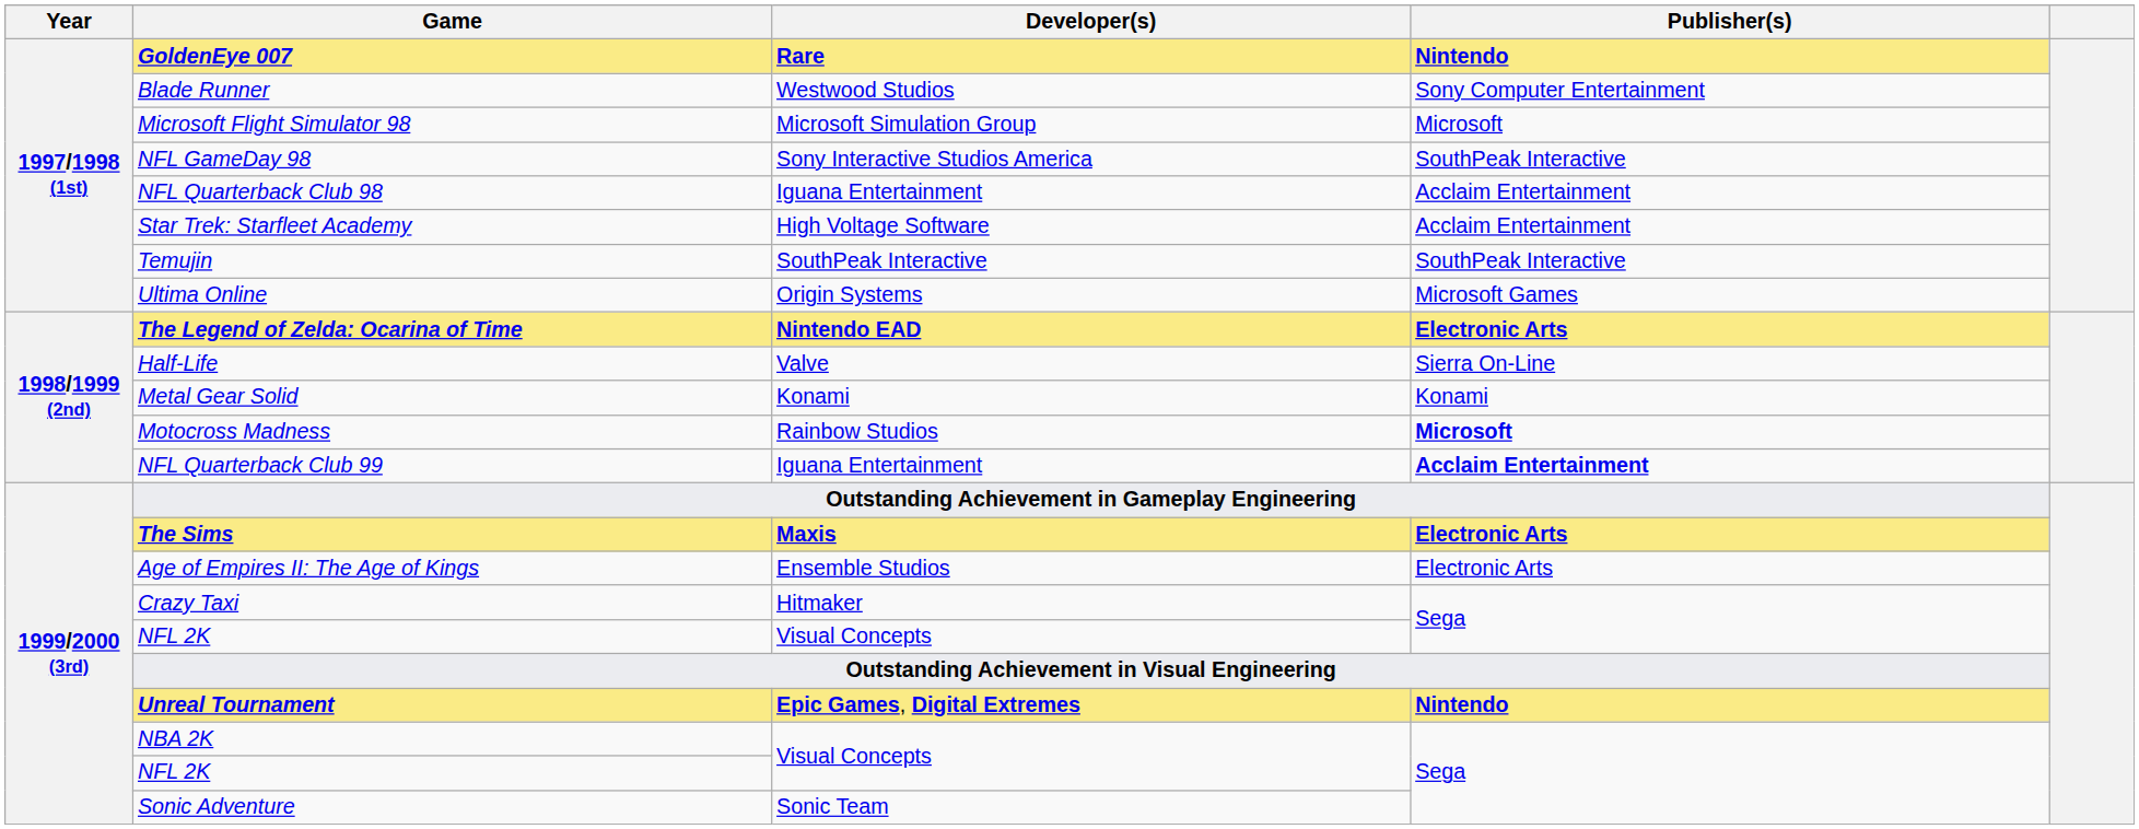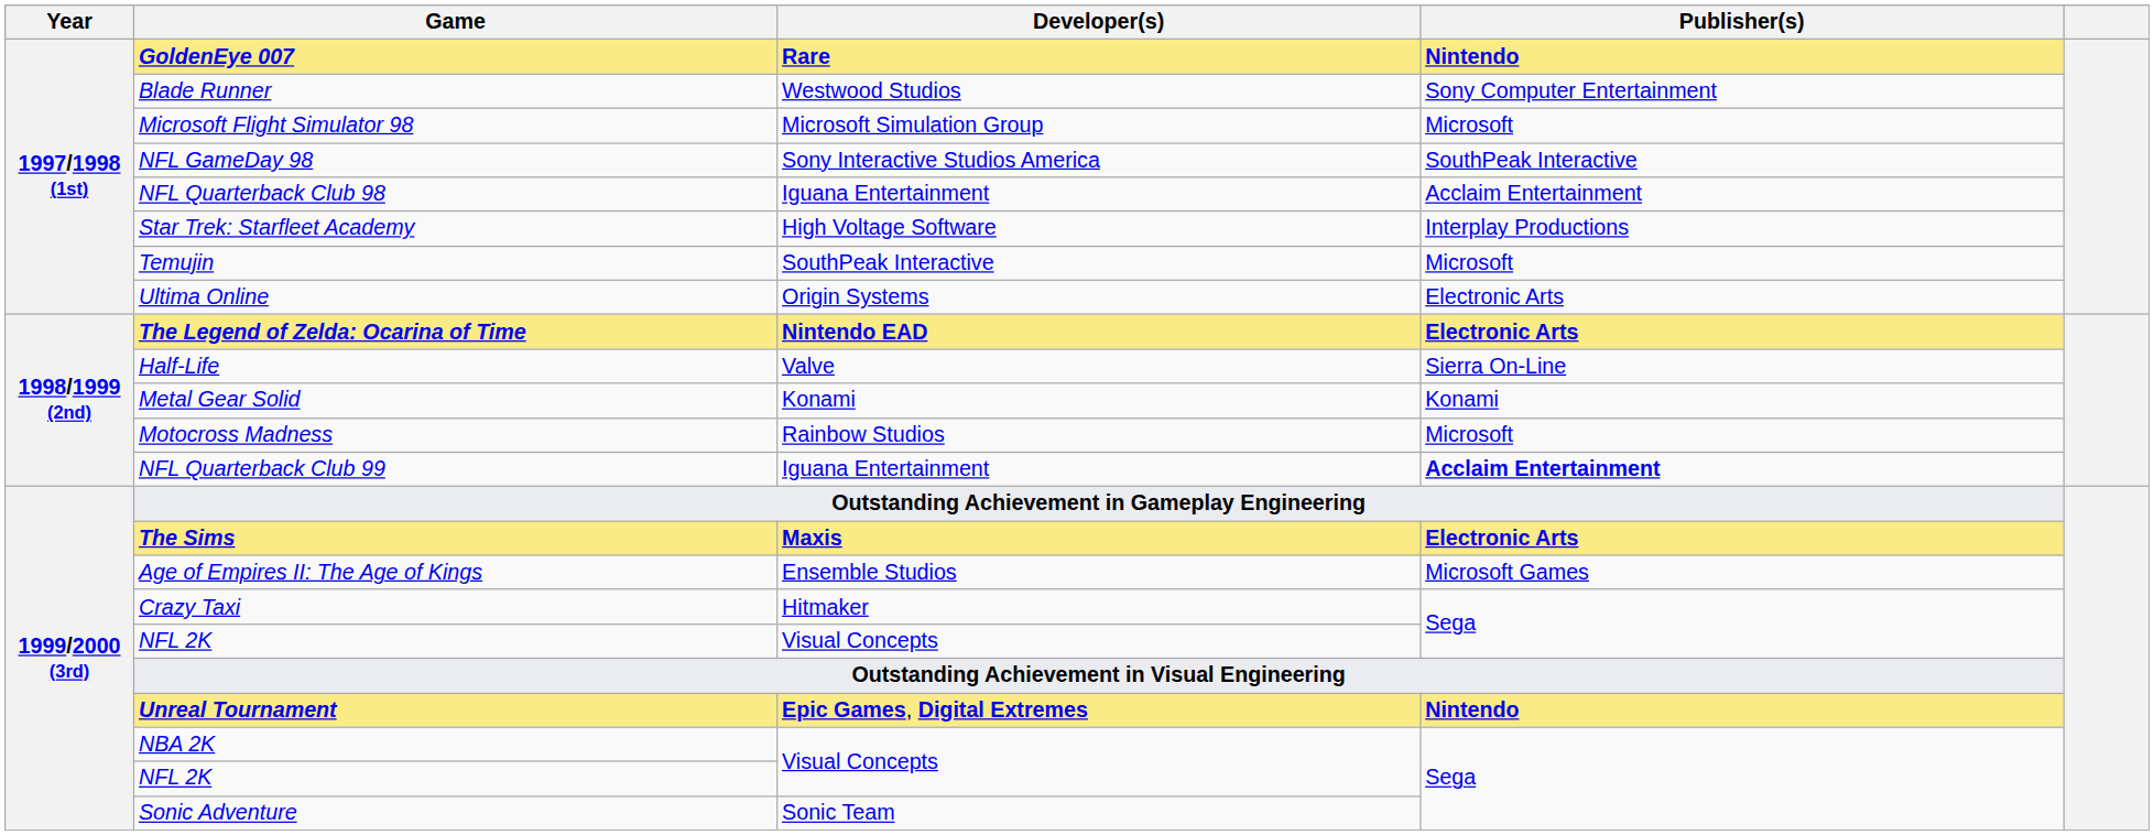Star Trek: Starfleet Academy | Publisher(s): Acclaim Entertainment -> Interplay Productions
Temujin | Publisher(s): SouthPeak Interactive -> Microsoft
Ultima Online | Publisher(s): Microsoft Games -> Electronic Arts
Motocross Madness | Publisher(s): bold -> normal
Age of Empires II: The Age of Kings | Publisher(s): Electronic Arts -> Microsoft Games
